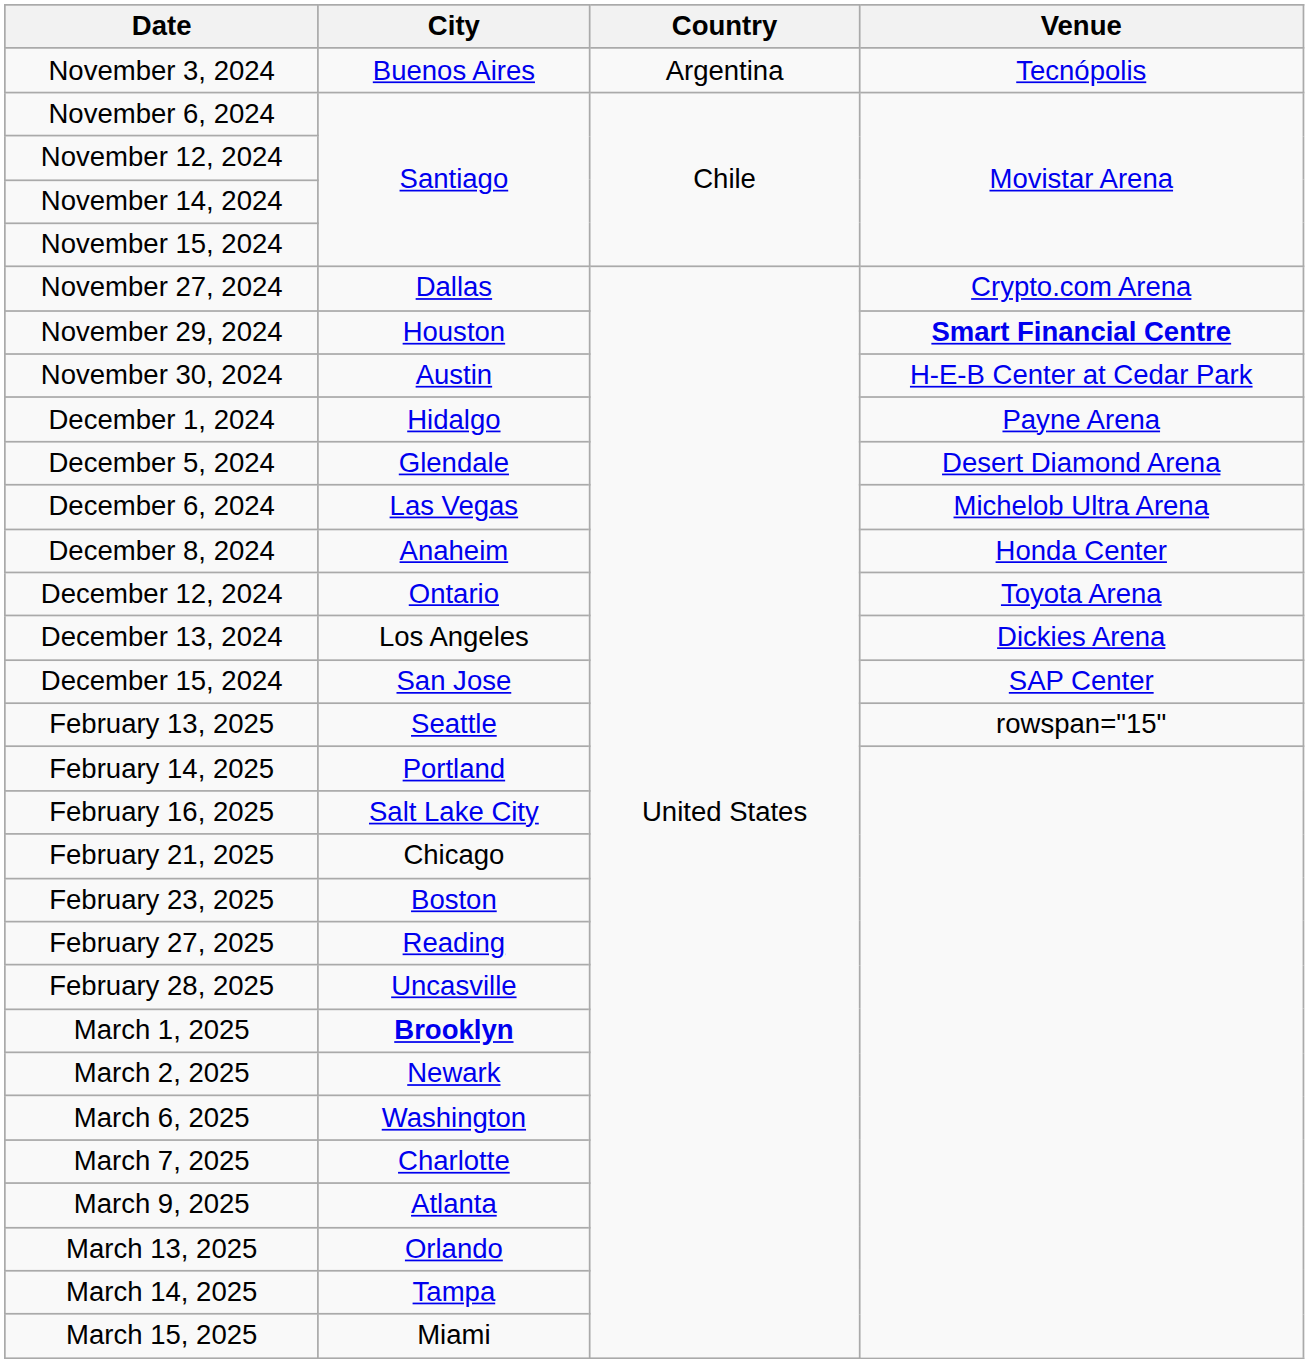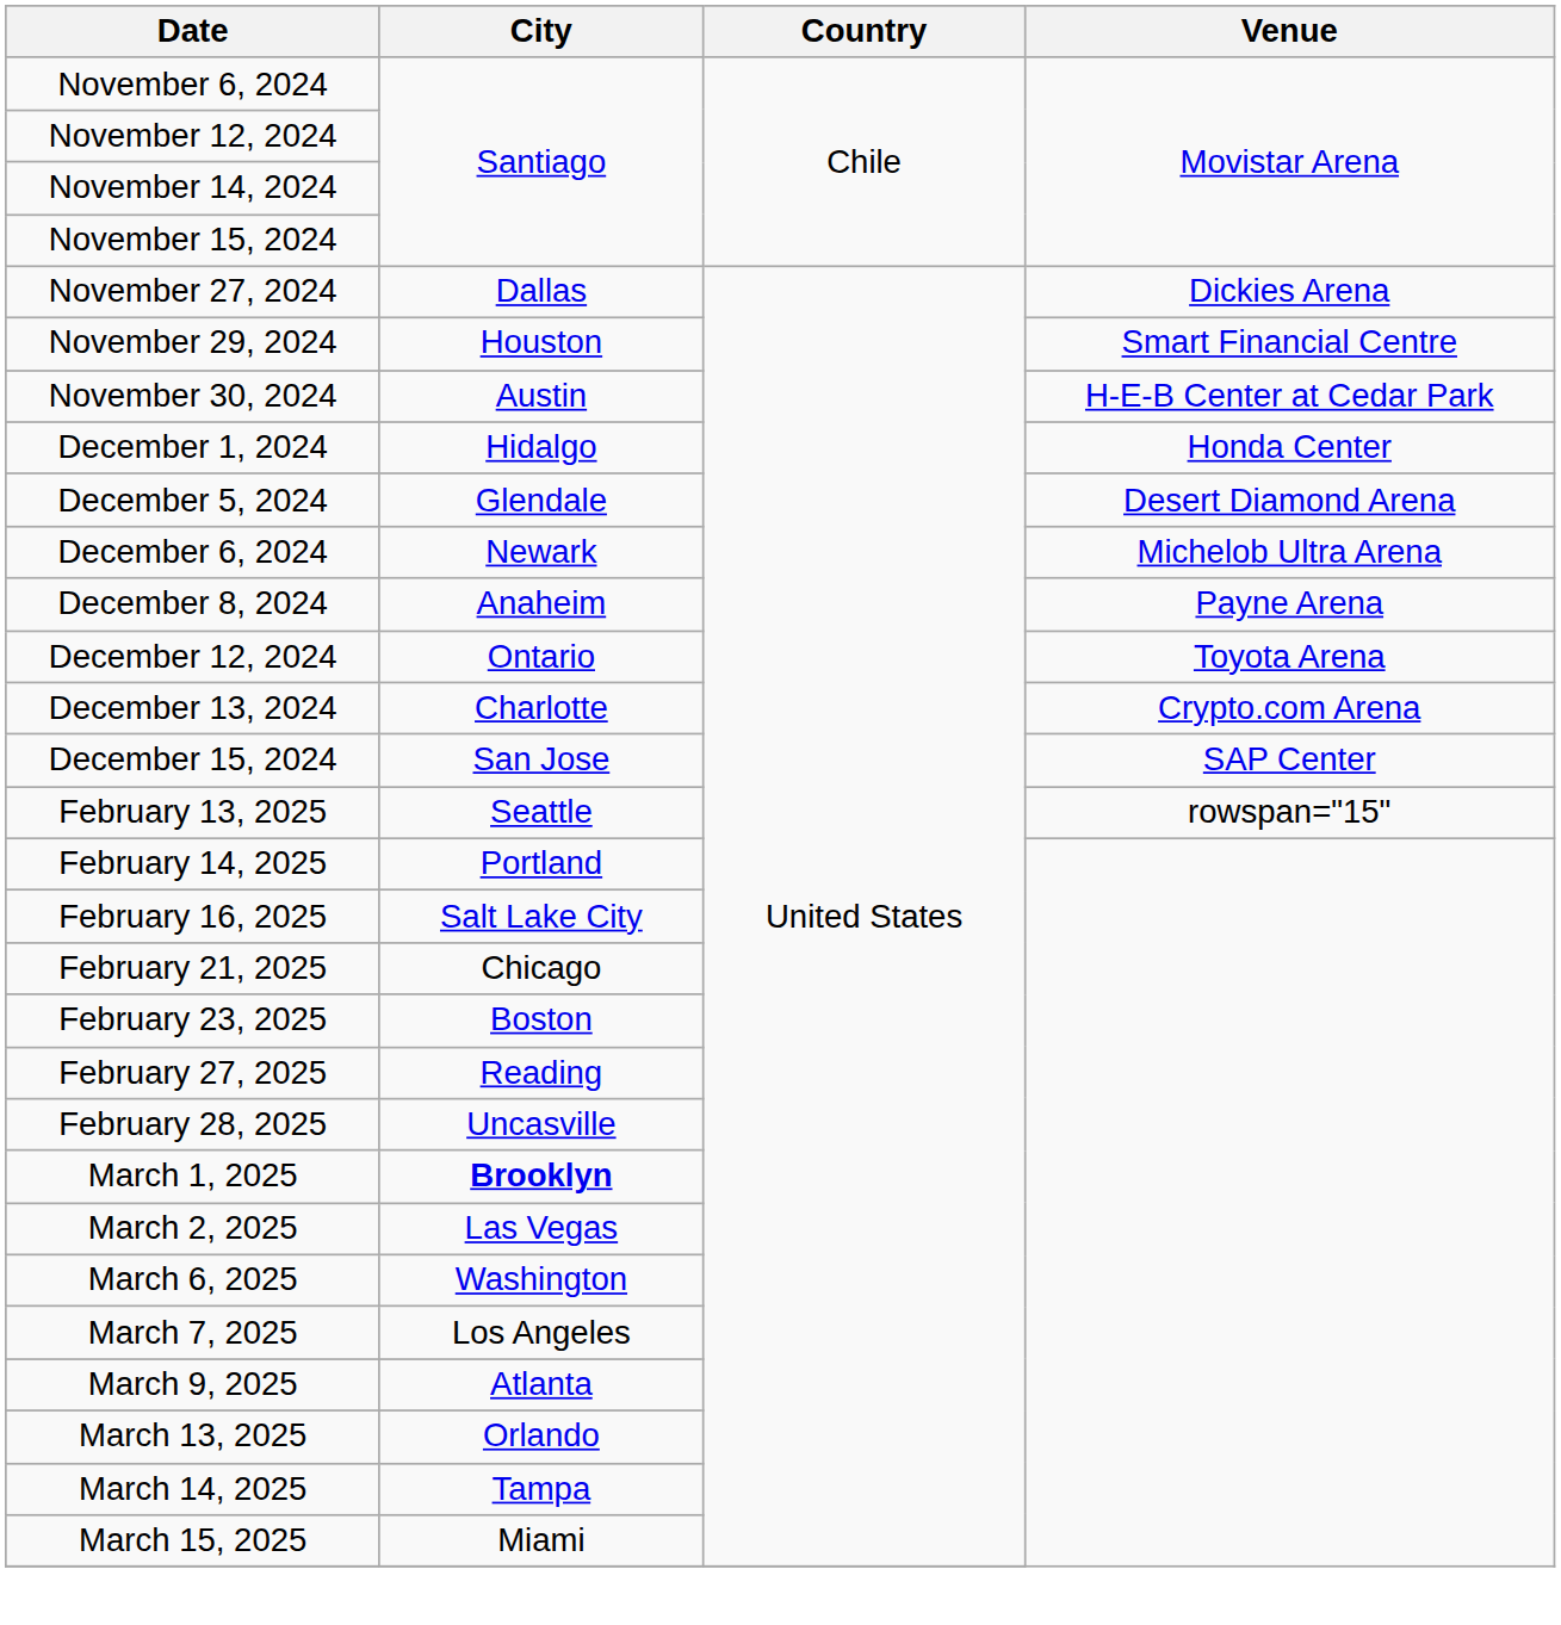- row: November 3, 2024 | Buenos Aires | Argentina | Tecnópolis
November 27, 2024 | Venue: Crypto.com Arena -> Dickies Arena
November 29, 2024 | Venue: bold -> normal
December 1, 2024 | Venue: Payne Arena -> Honda Center
December 6, 2024 | City: Las Vegas -> Newark
December 8, 2024 | Venue: Honda Center -> Payne Arena
December 13, 2024 | City: Los Angeles -> Charlotte
December 13, 2024 | Venue: Dickies Arena -> Crypto.com Arena
March 2, 2025 | City: Newark -> Las Vegas
March 7, 2025 | City: Charlotte -> Los Angeles
